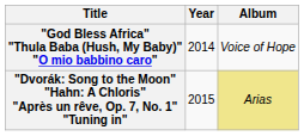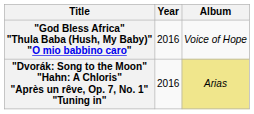row 2 | Year: 2014 -> 2016
row 3 | Year: 2015 -> 2016
